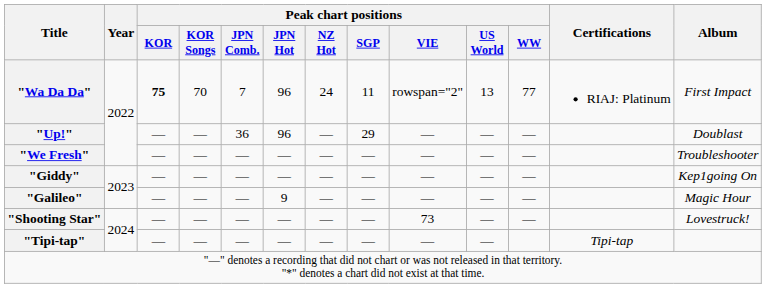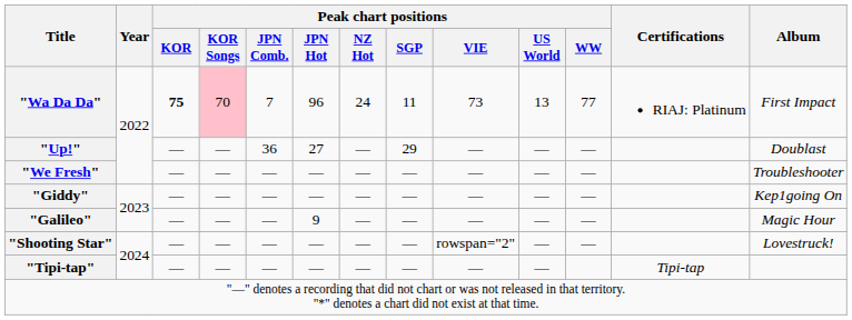"Wa Da Da" | Peak chart positions / KOR Songs: no background -> pink background
"Wa Da Da" | Peak chart positions / VIE: rowspan="2" -> 73
"Up!" | Peak chart positions / JPN Hot: 96 -> 27
"Shooting Star" | Peak chart positions / VIE: 73 -> rowspan="2"
